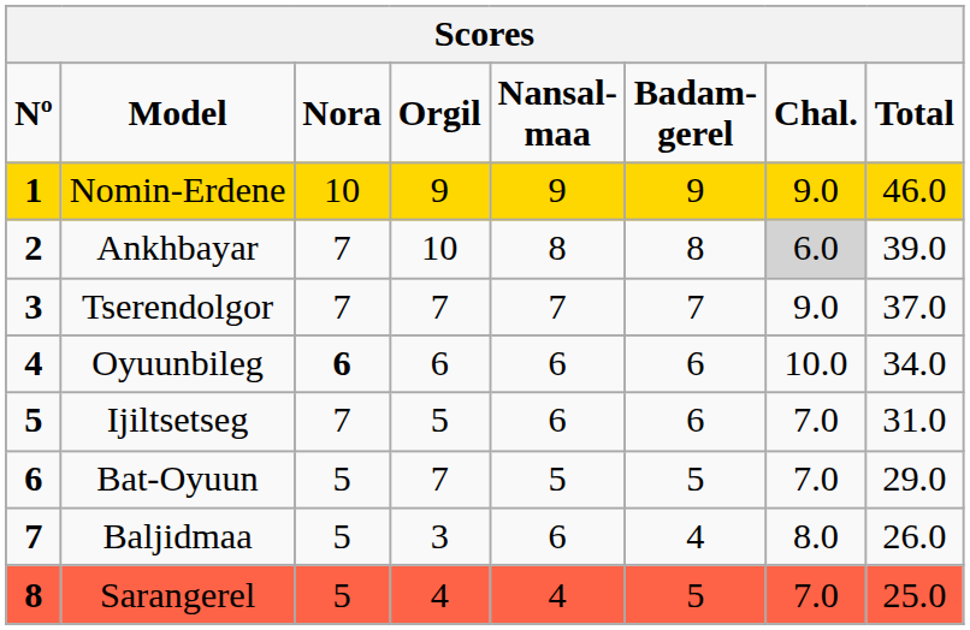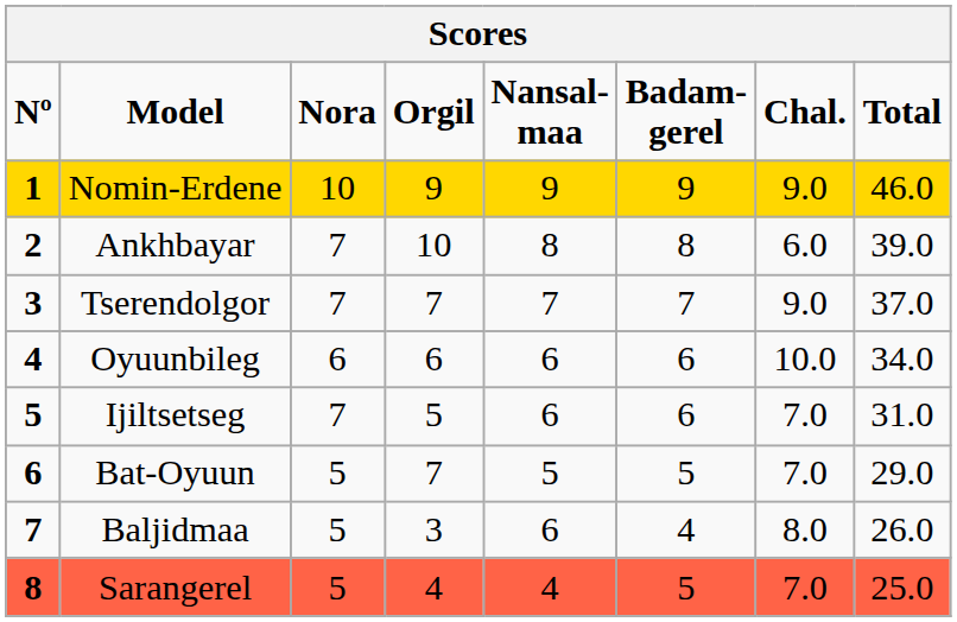Ankhbayar | Chal.: lightgrey background -> no background
Oyuunbileg | Nora: bold -> normal
